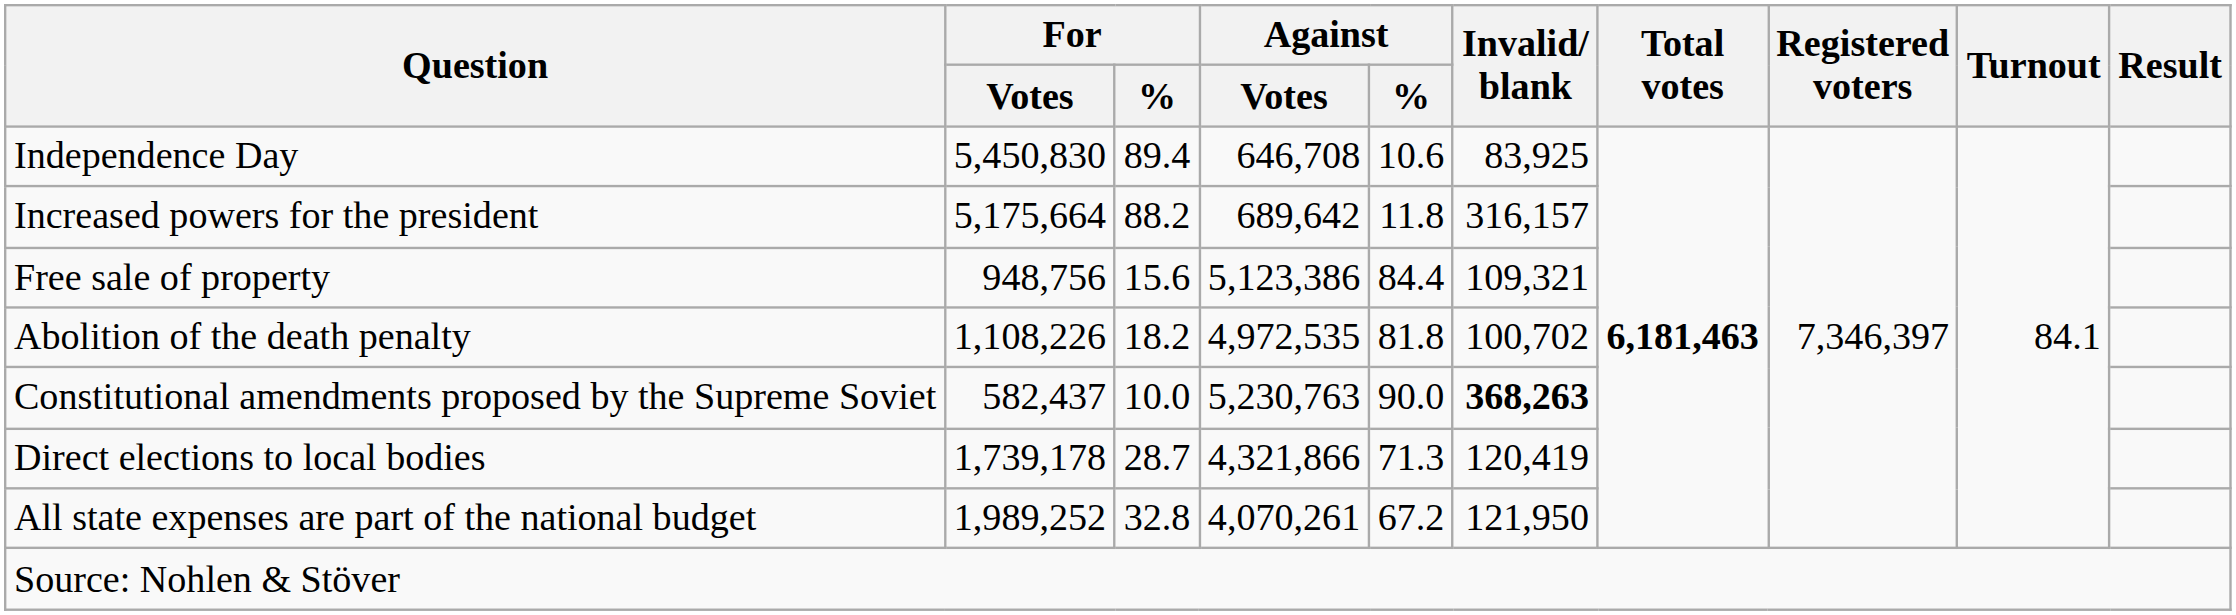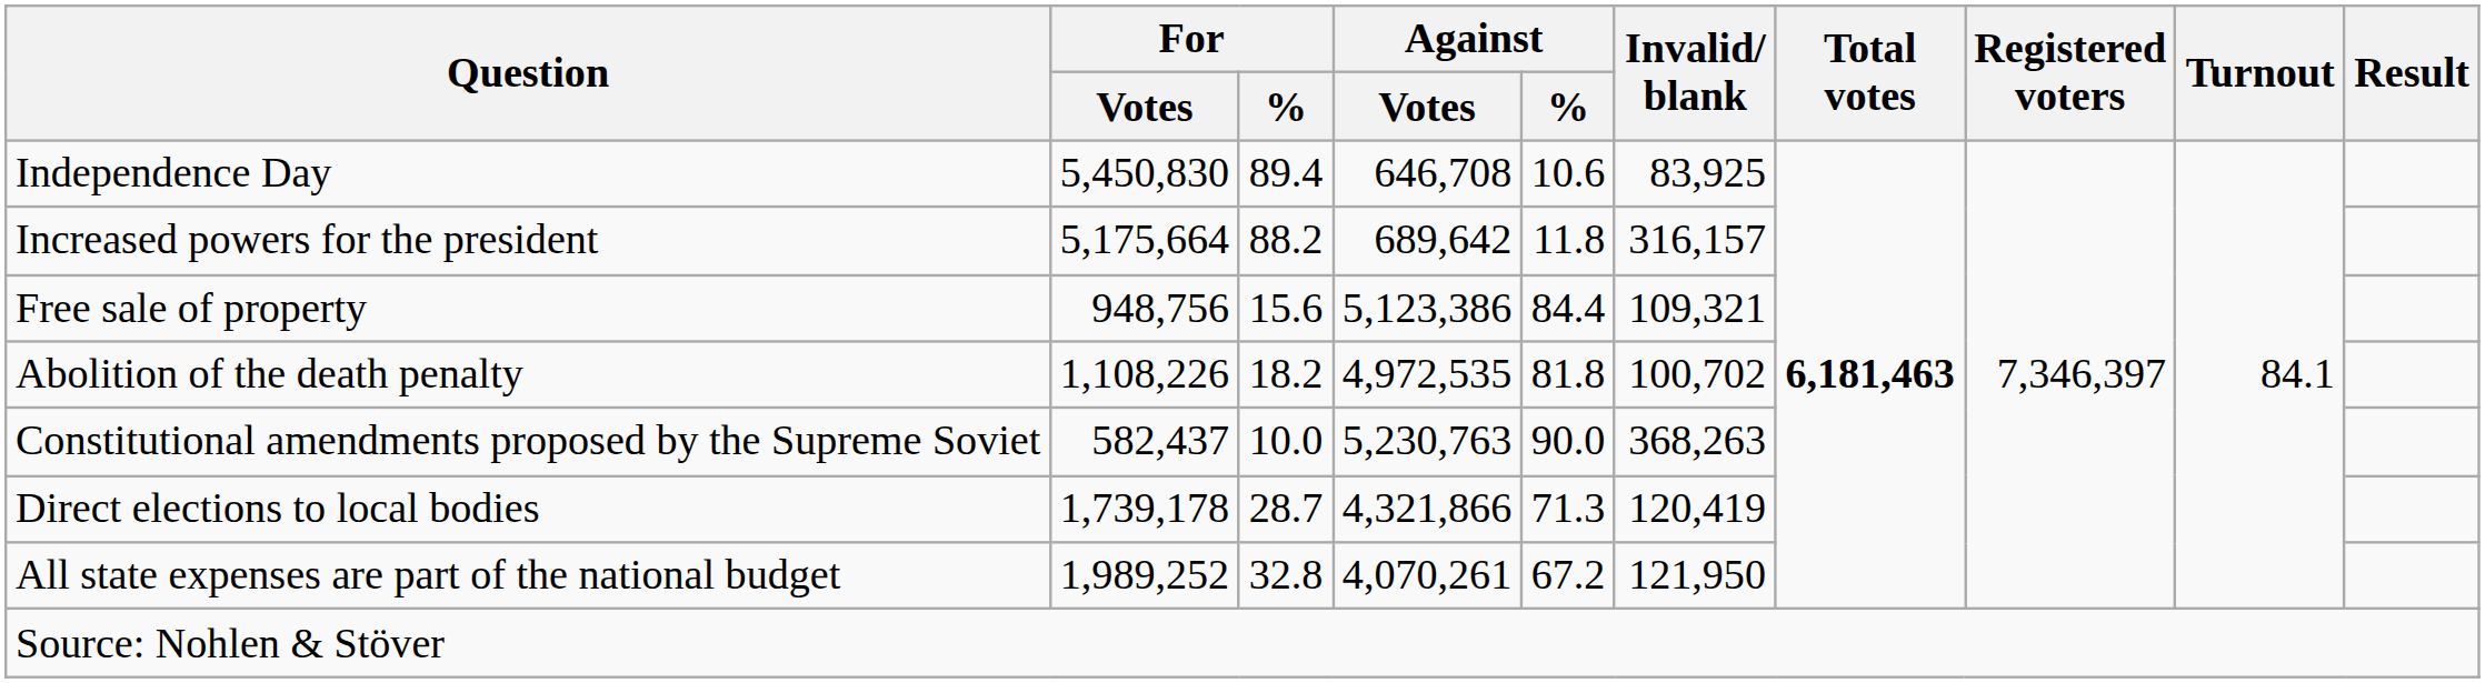Constitutional amendments proposed by the Supreme Soviet | Invalid/ blank: bold -> normal
